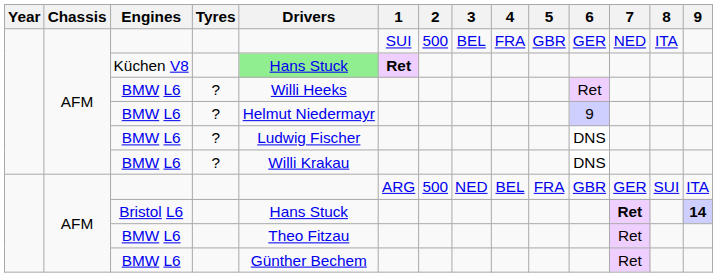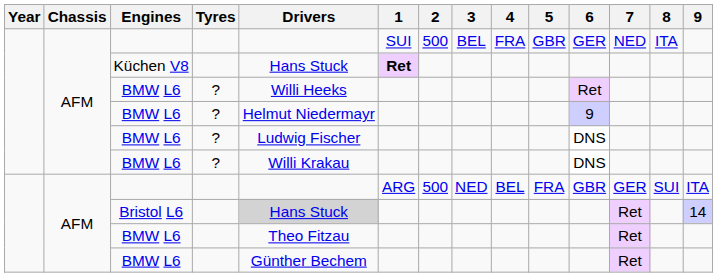Küchen V8 | Drivers: lightgreen background -> no background
Bristol L6 | Drivers: no background -> lightgrey background
Bristol L6 | 7: bold -> normal
Bristol L6 | 9: bold -> normal
